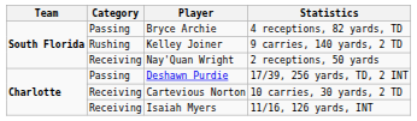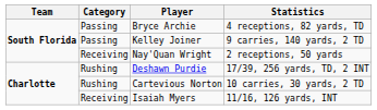Kelley Joiner | Category: Rushing -> Passing
Deshawn Purdie | Category: Passing -> Rushing
Cartevious Norton | Category: Receiving -> Rushing
